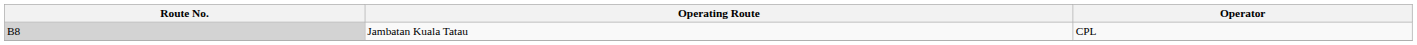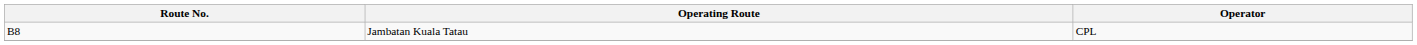Jambatan Kuala Tatau | Route No.: lightgrey background -> no background
